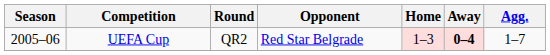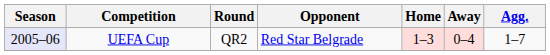UEFA Cup | Season: no background -> lavender background
UEFA Cup | Away: bold -> normal
